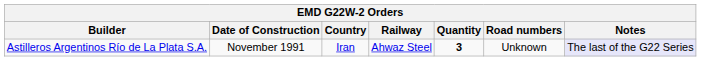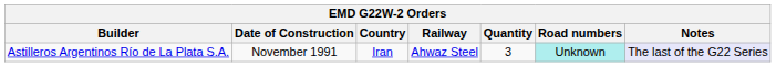Astilleros Argentinos Río de La Plata S.A. | Quantity: bold -> normal
Astilleros Argentinos Río de La Plata S.A. | Road numbers: no background -> paleturquoise background
